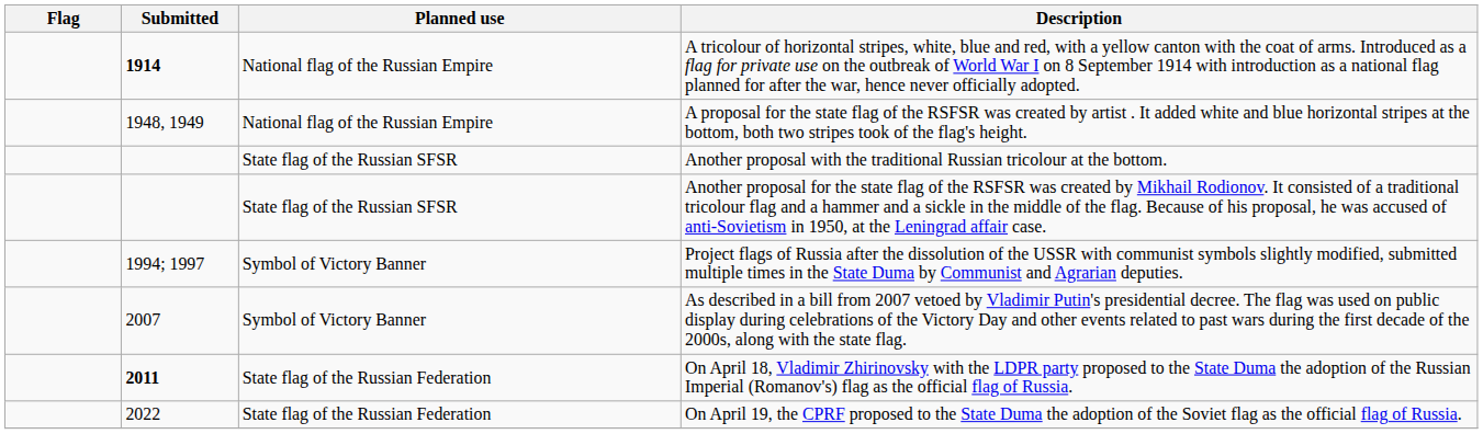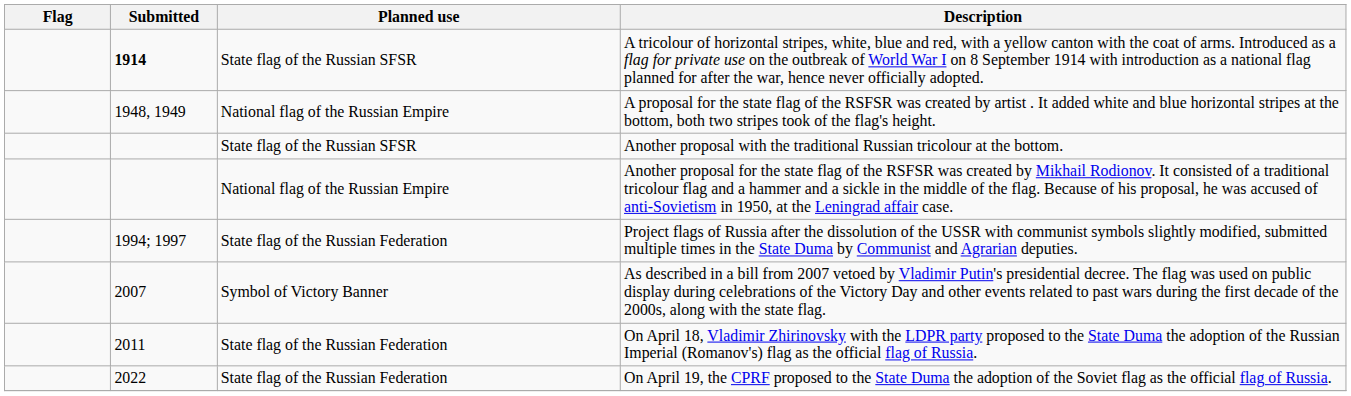row 2 | Planned use: National flag of the Russian Empire -> State flag of the Russian SFSR
row 5 | Planned use: State flag of the Russian SFSR -> National flag of the Russian Empire
row 6 | Planned use: Symbol of Victory Banner -> State flag of the Russian Federation
row 8 | Submitted: bold -> normal
